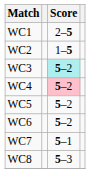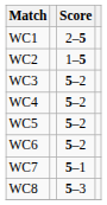WC3 | Score: paleturquoise background -> no background
WC4 | Score: pink background -> no background
